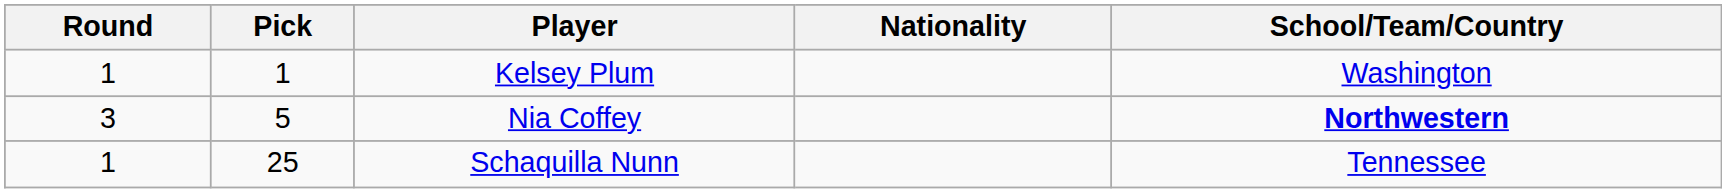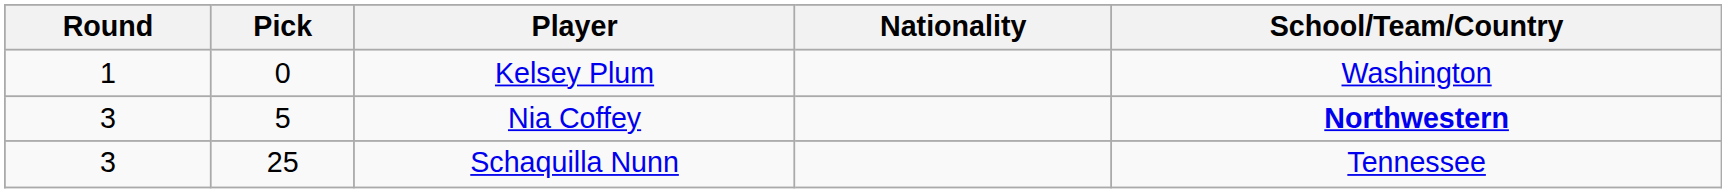Kelsey Plum | Pick: 1 -> 0
Schaquilla Nunn | Round: 1 -> 3
